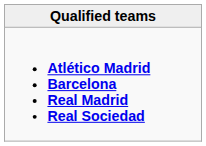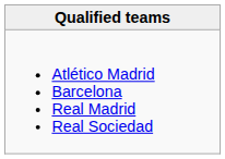row 2 | column 1: bold -> normal
